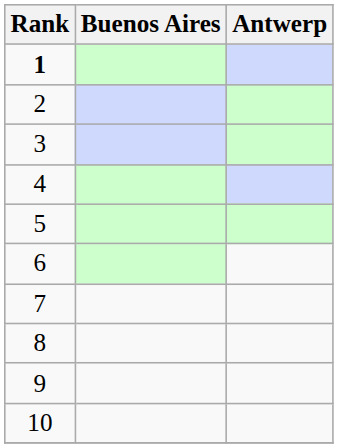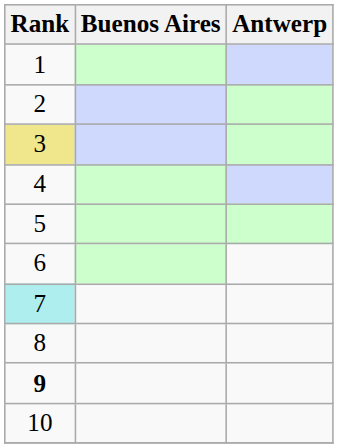1 | Rank: bold -> normal
3 | Rank: no background -> khaki background
7 | Rank: no background -> paleturquoise background
9 | Rank: normal -> bold
